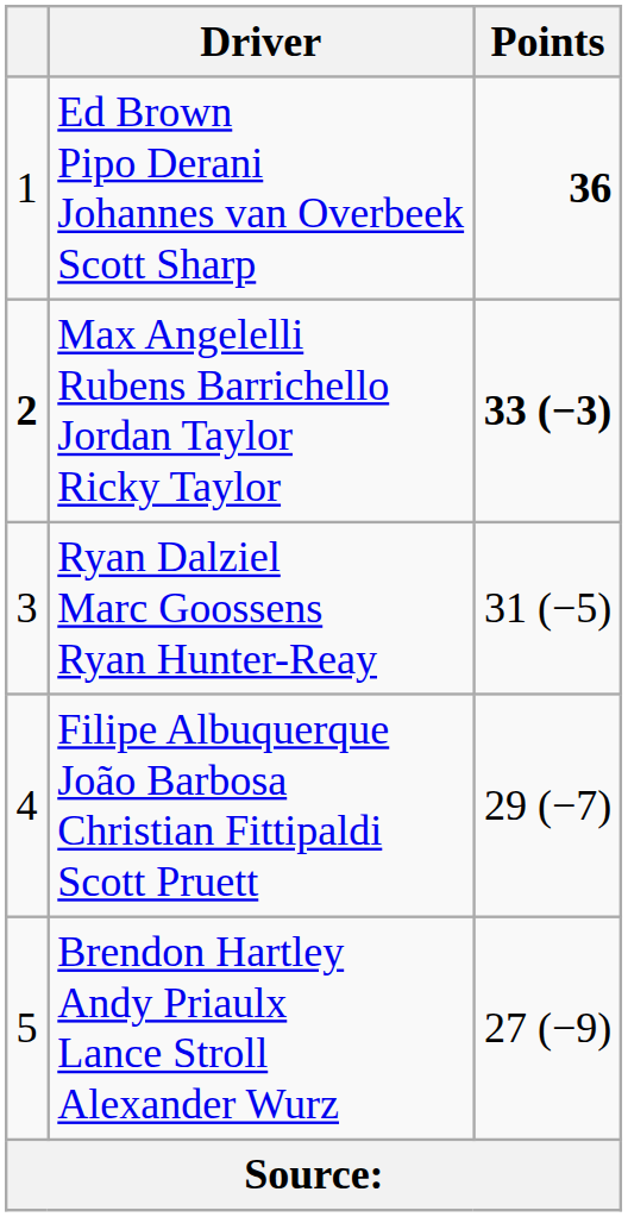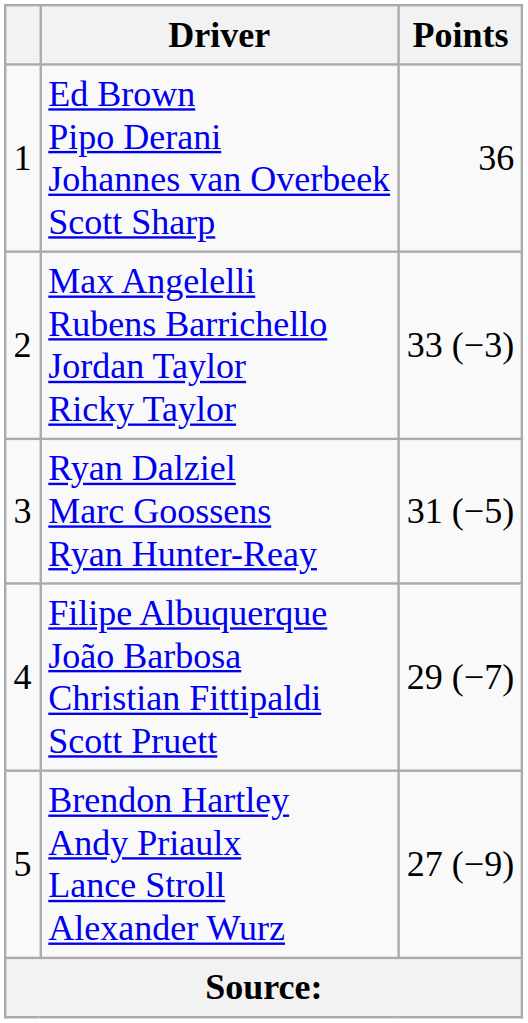Ed Brown Pipo Derani Johannes van Overbeek Scott Sharp | Points: bold -> normal
Max Angelelli Rubens Barrichello Jordan Taylor Ricky Taylor | column 1: bold -> normal
Max Angelelli Rubens Barrichello Jordan Taylor Ricky Taylor | Points: bold -> normal
